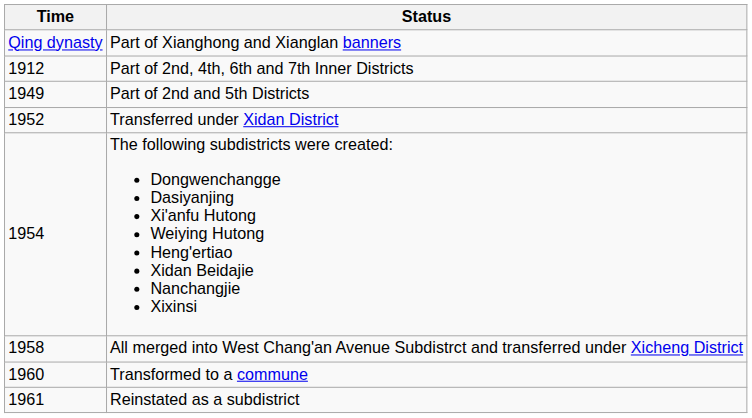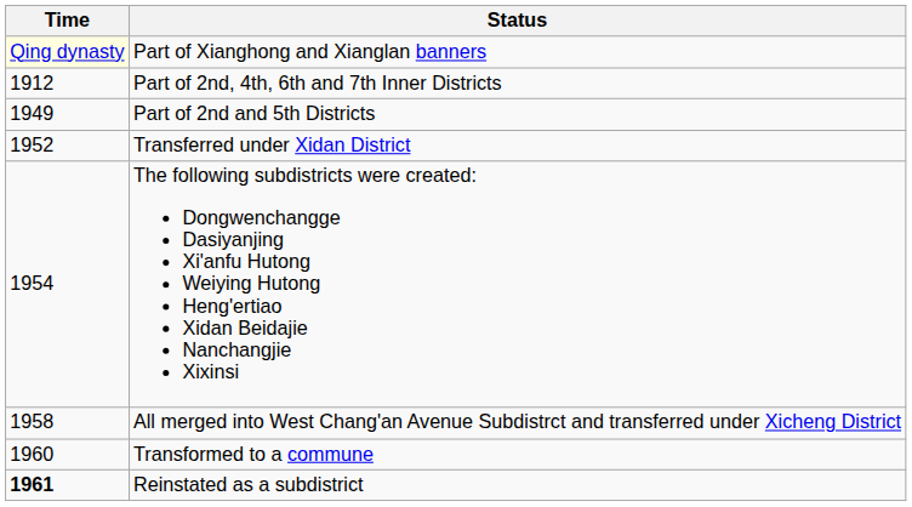Part of Xianghong and Xianglan banners | Time: no background -> lightyellow background
Reinstated as a subdistrict | Time: normal -> bold
